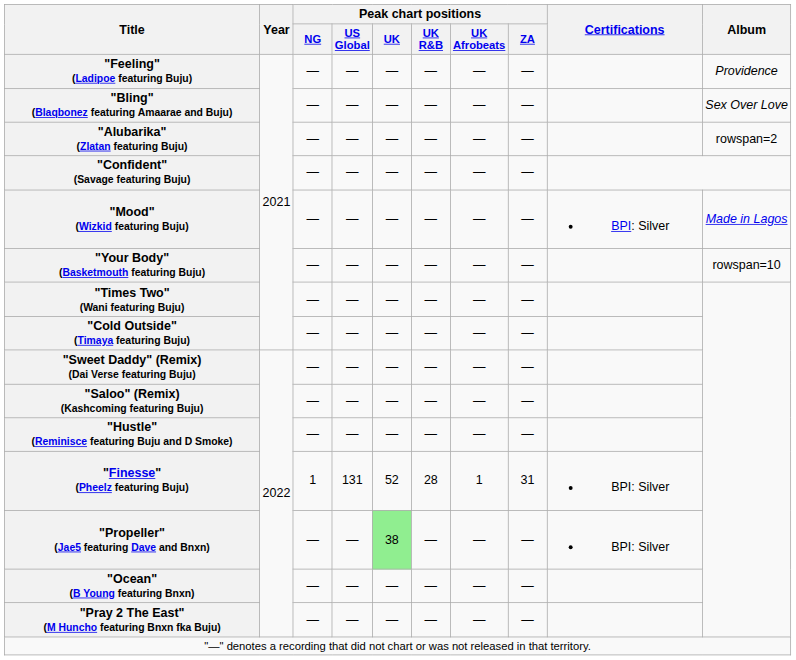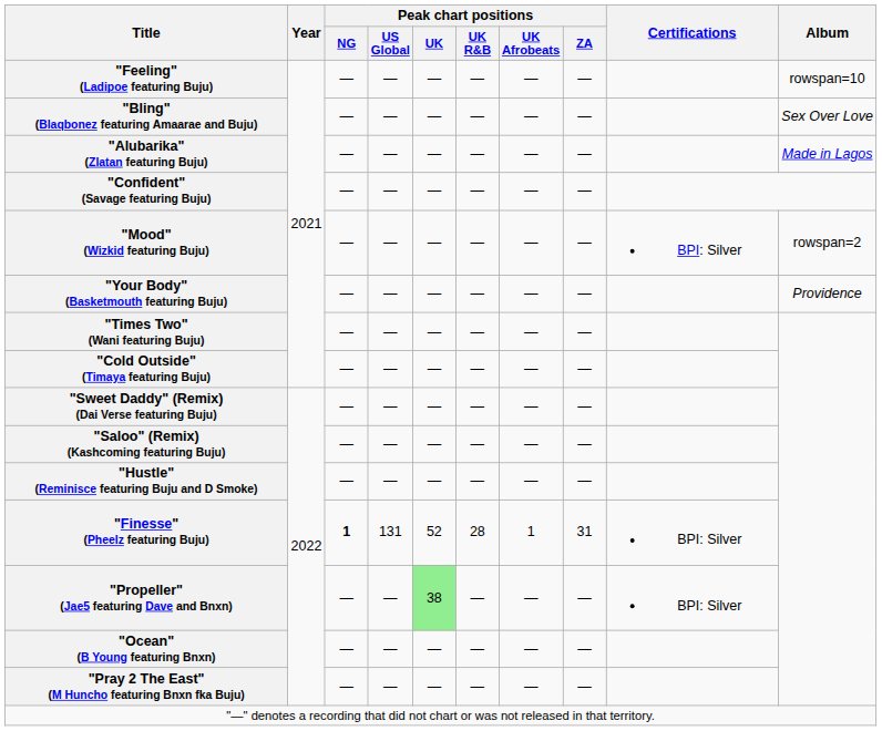"Feeling" (Ladipoe featuring Buju) | Album: Providence -> rowspan=10
"Alubarika" (Zlatan featuring Buju) | Album: rowspan=2 -> Made in Lagos
"Mood" (Wizkid featuring Buju) | Album: Made in Lagos -> rowspan=2
"Your Body" (Basketmouth featuring Buju) | Album: rowspan=10 -> Providence
"Finesse" (Pheelz featuring Buju) | Peak chart positions / NG: normal -> bold
